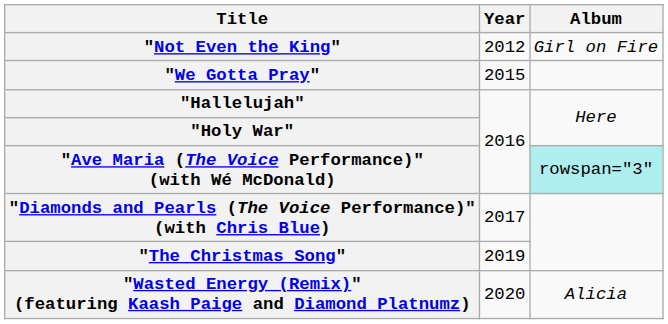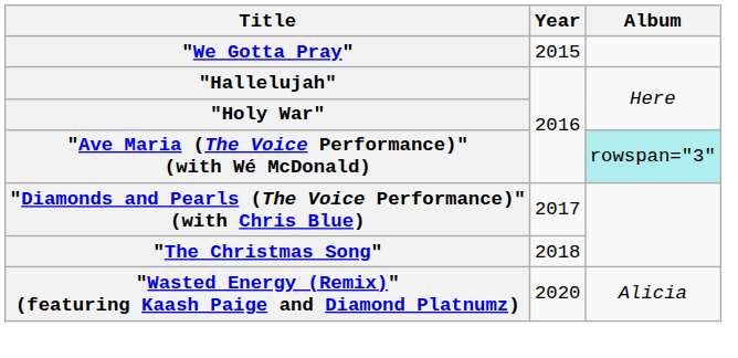- row: "Not Even the King" | 2012 | Girl on Fire
"The Christmas Song" | Year: 2019 -> 2018
